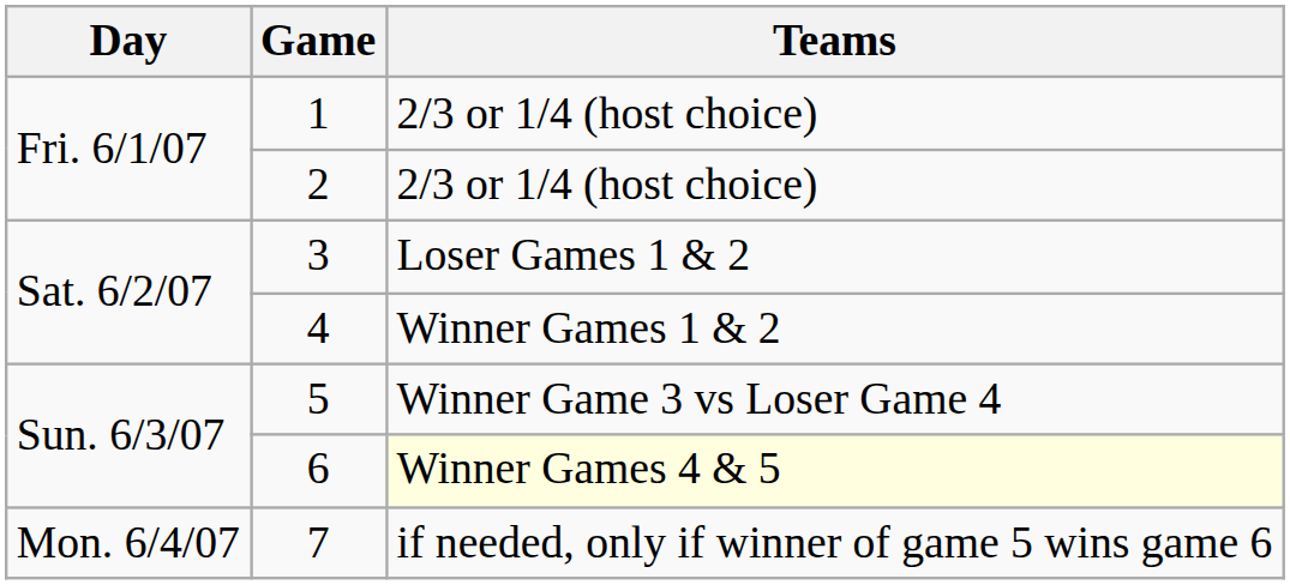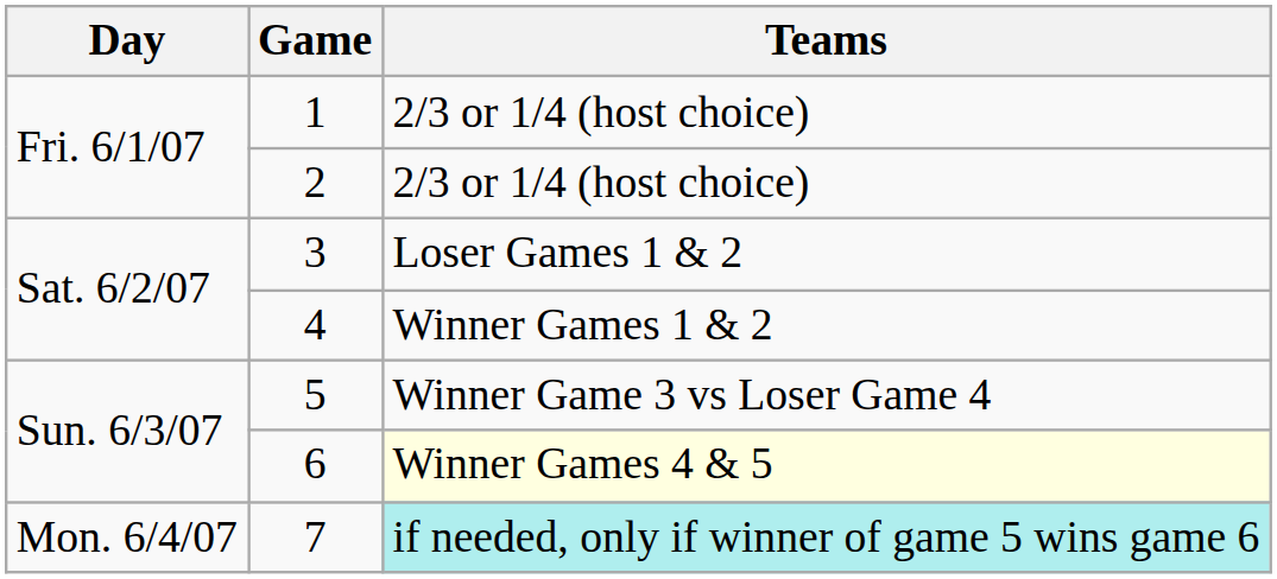7 | Teams: no background -> paleturquoise background
